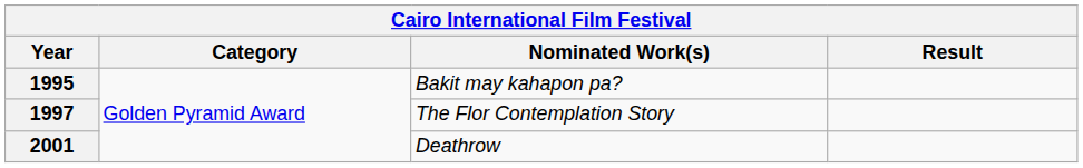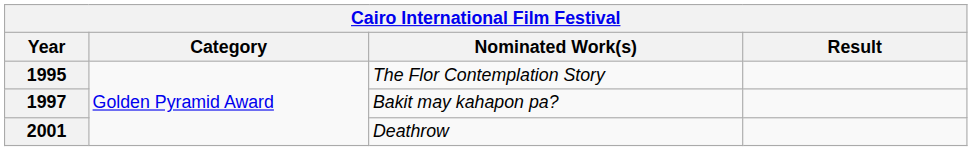1995 | Nominated Work(s): Bakit may kahapon pa? -> The Flor Contemplation Story
1997 | Nominated Work(s): The Flor Contemplation Story -> Bakit may kahapon pa?
